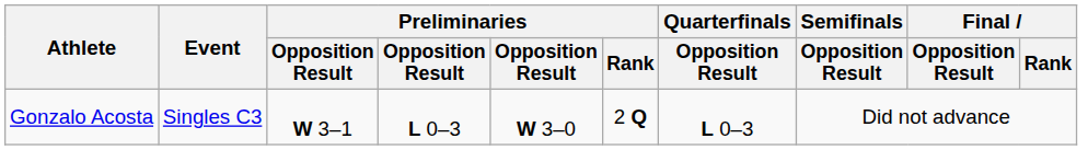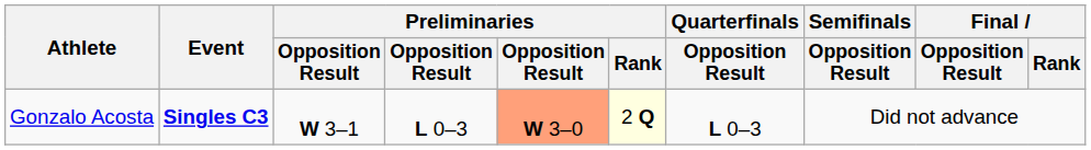Gonzalo Acosta | Event: normal -> bold
Gonzalo Acosta | column 5: no background -> lightsalmon background
Gonzalo Acosta | Preliminaries / Rank: no background -> lightyellow background
